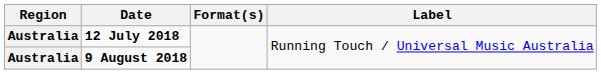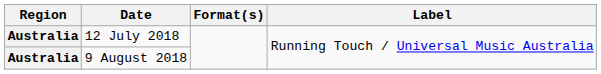12 July 2018 | Date: bold -> normal
9 August 2018 | Date: bold -> normal
